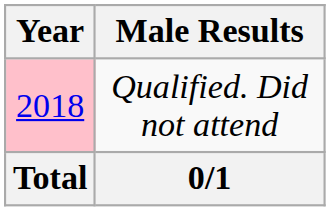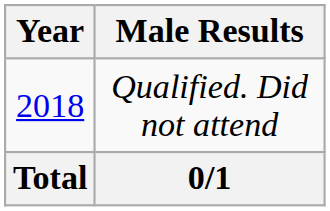Qualified. Did not attend | Year: pink background -> no background
